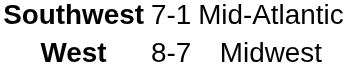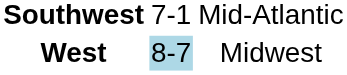West | column 2: no background -> lightblue background
